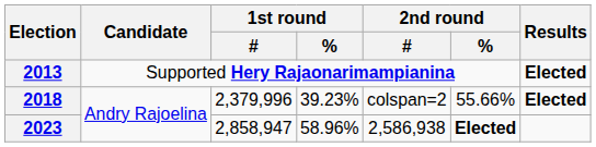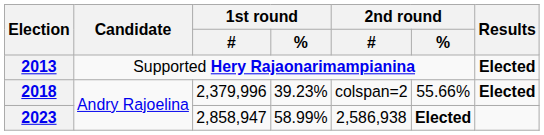2023 | 1st round / %: 58.96% -> 58.99%
